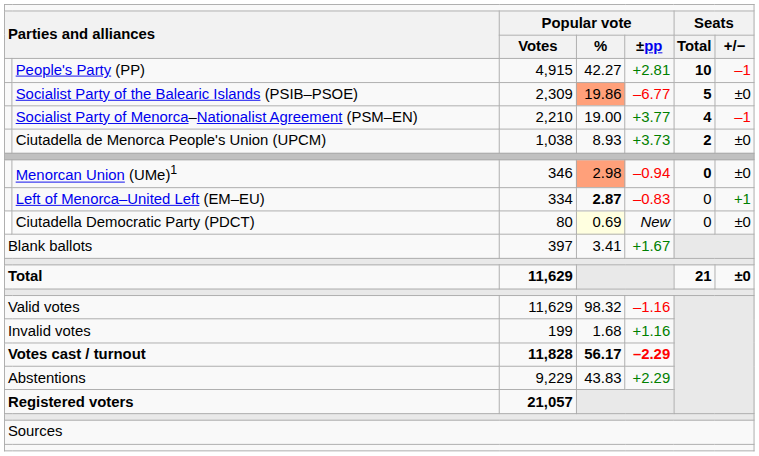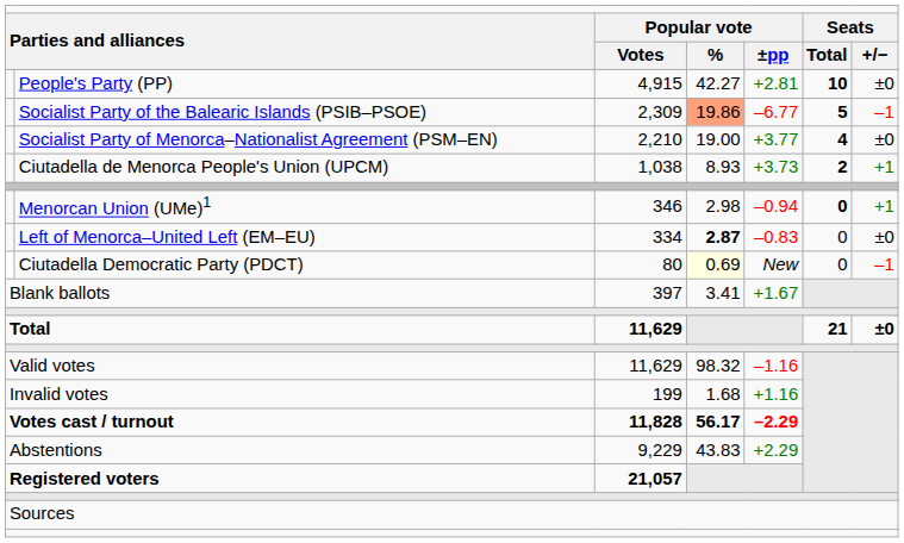People's Party (PP) | column 7: –1 -> ±0
Socialist Party of the Balearic Islands (PSIB–PSOE) | column 7: ±0 -> –1
Socialist Party of Menorca–Nationalist Agreement (PSM–EN) | column 7: –1 -> ±0
Ciutadella de Menorca People's Union (UPCM) | column 7: ±0 -> +1
Menorcan Union (UMe)1 | column 4: lightsalmon background -> no background
Menorcan Union (UMe)1 | column 7: ±0 -> +1
Left of Menorca–United Left (EM–EU) | column 7: +1 -> ±0
Ciutadella Democratic Party (PDCT) | column 7: ±0 -> –1
